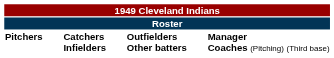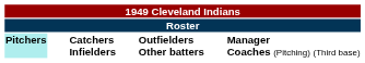Pitchers | column 1: no background -> paleturquoise background
